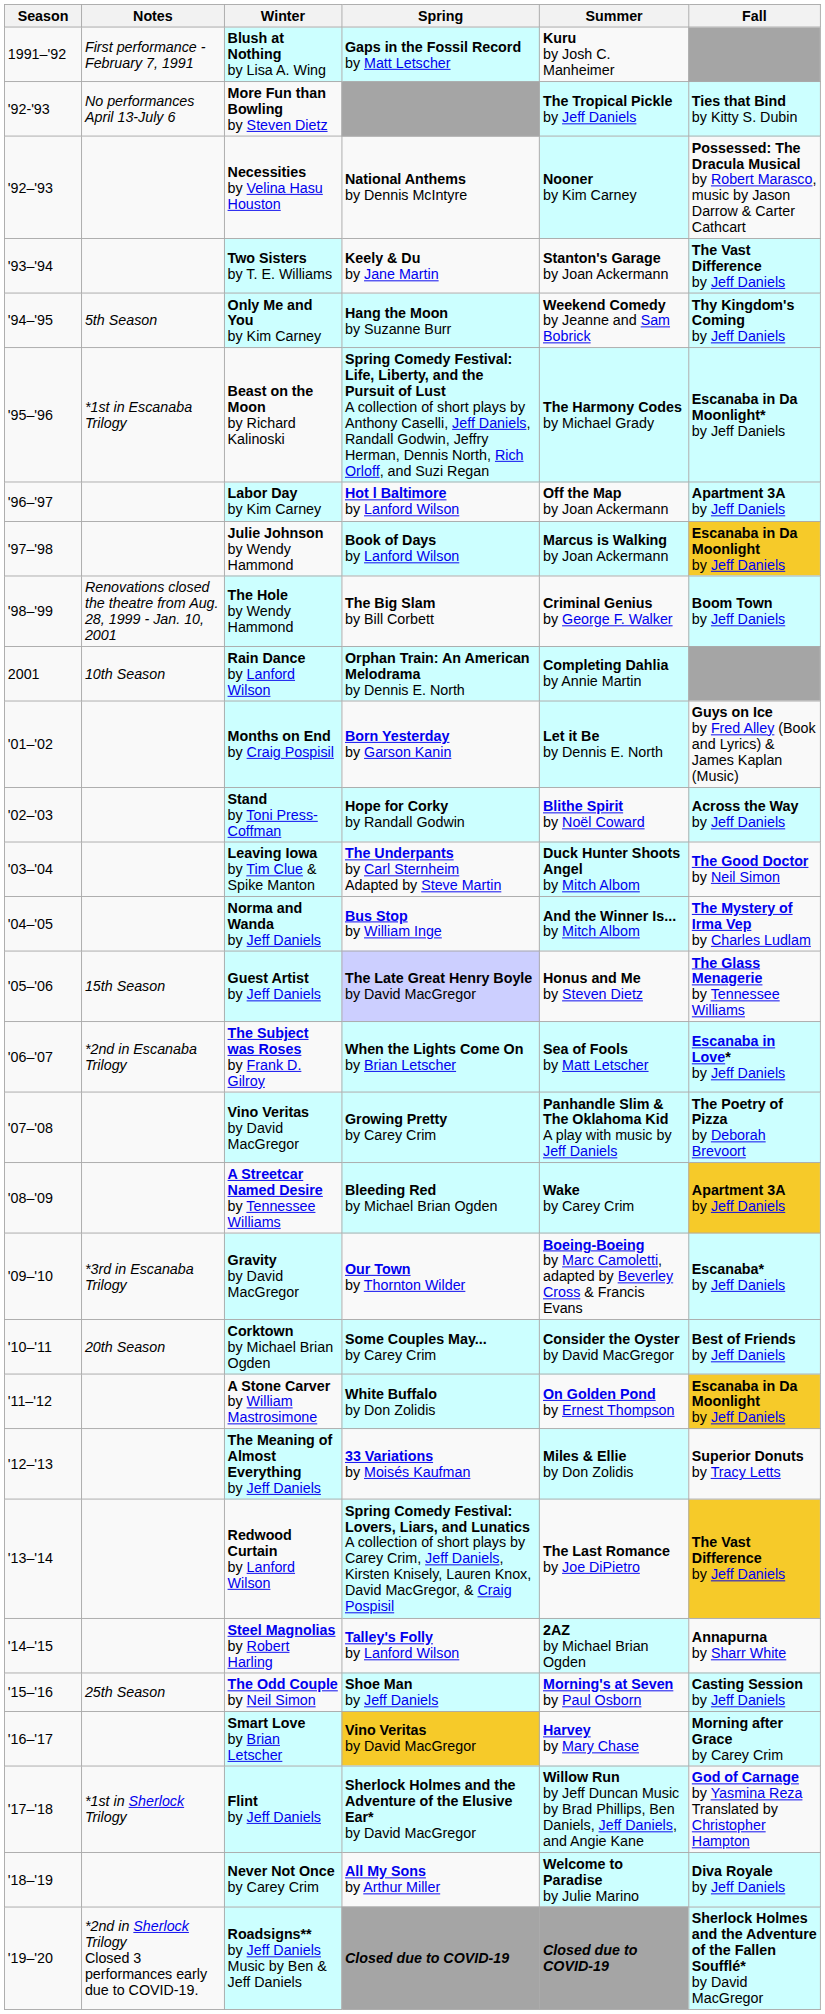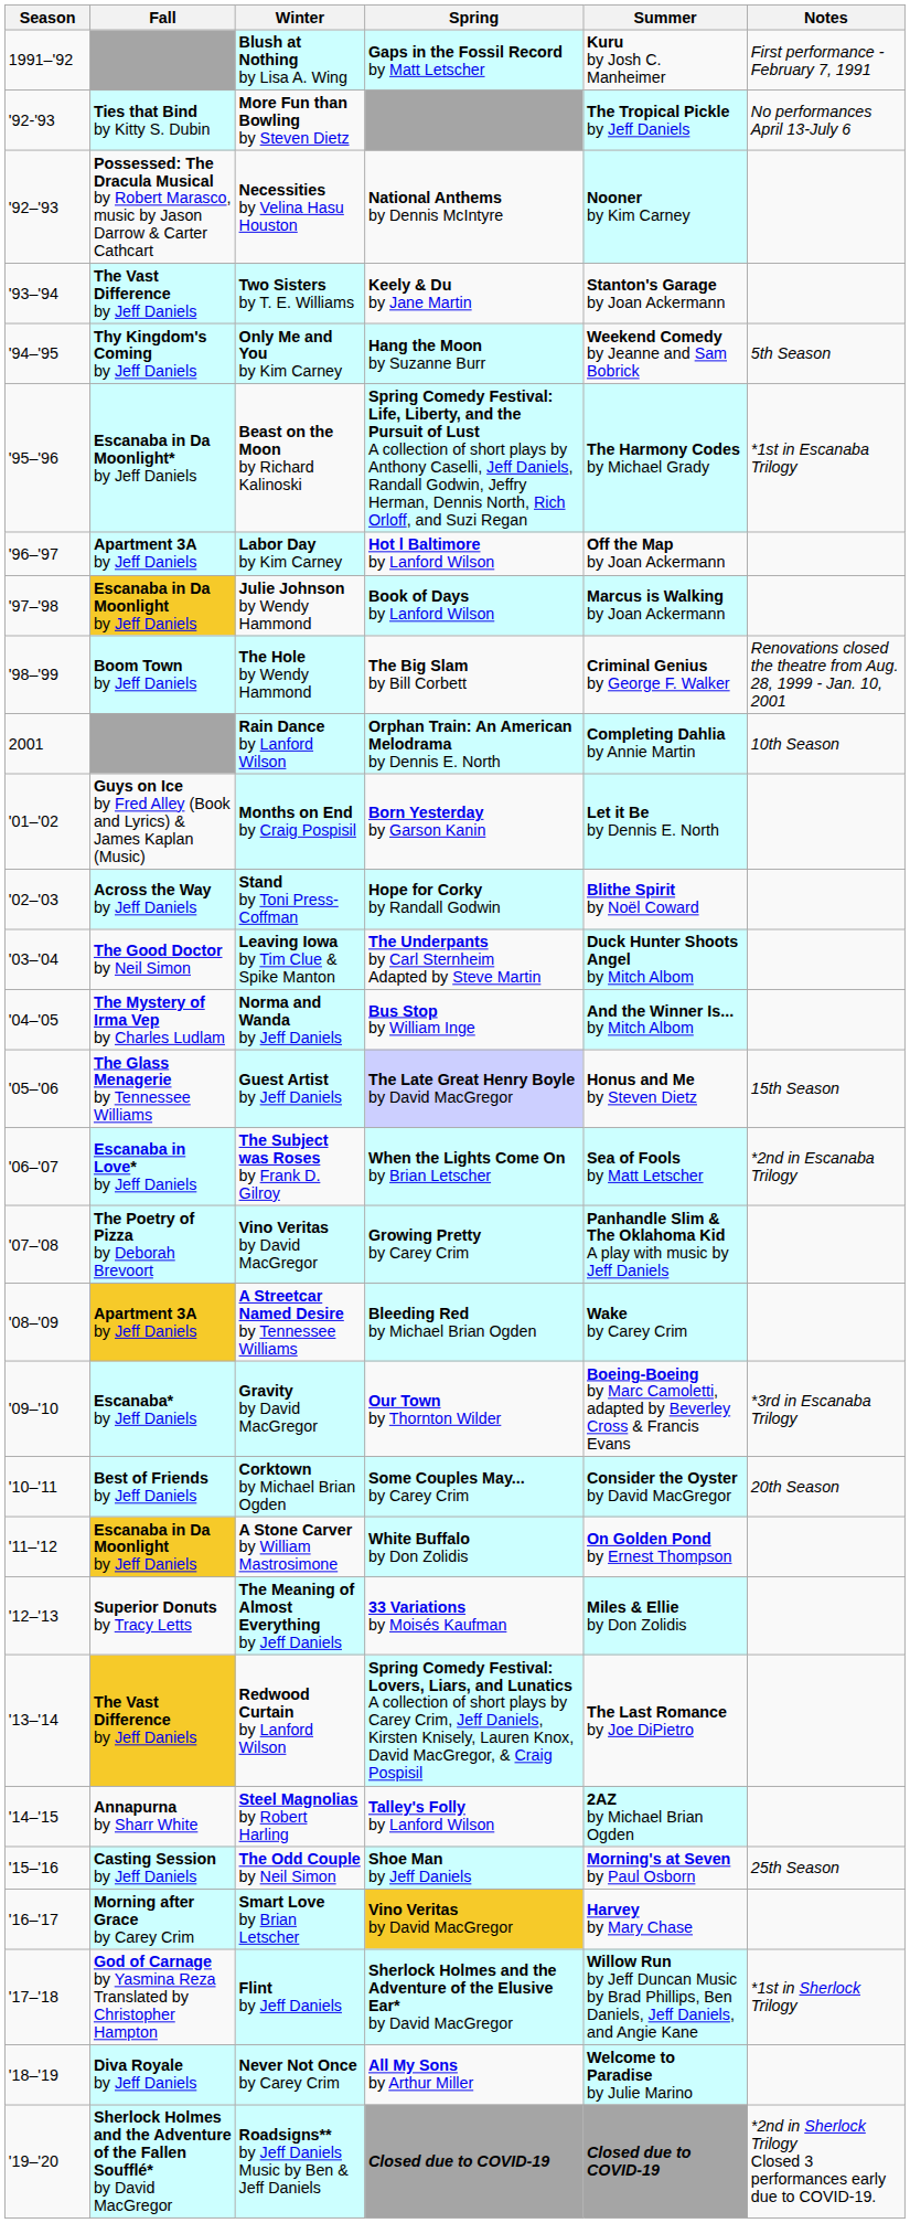columns swapped: Fall <-> Notes
